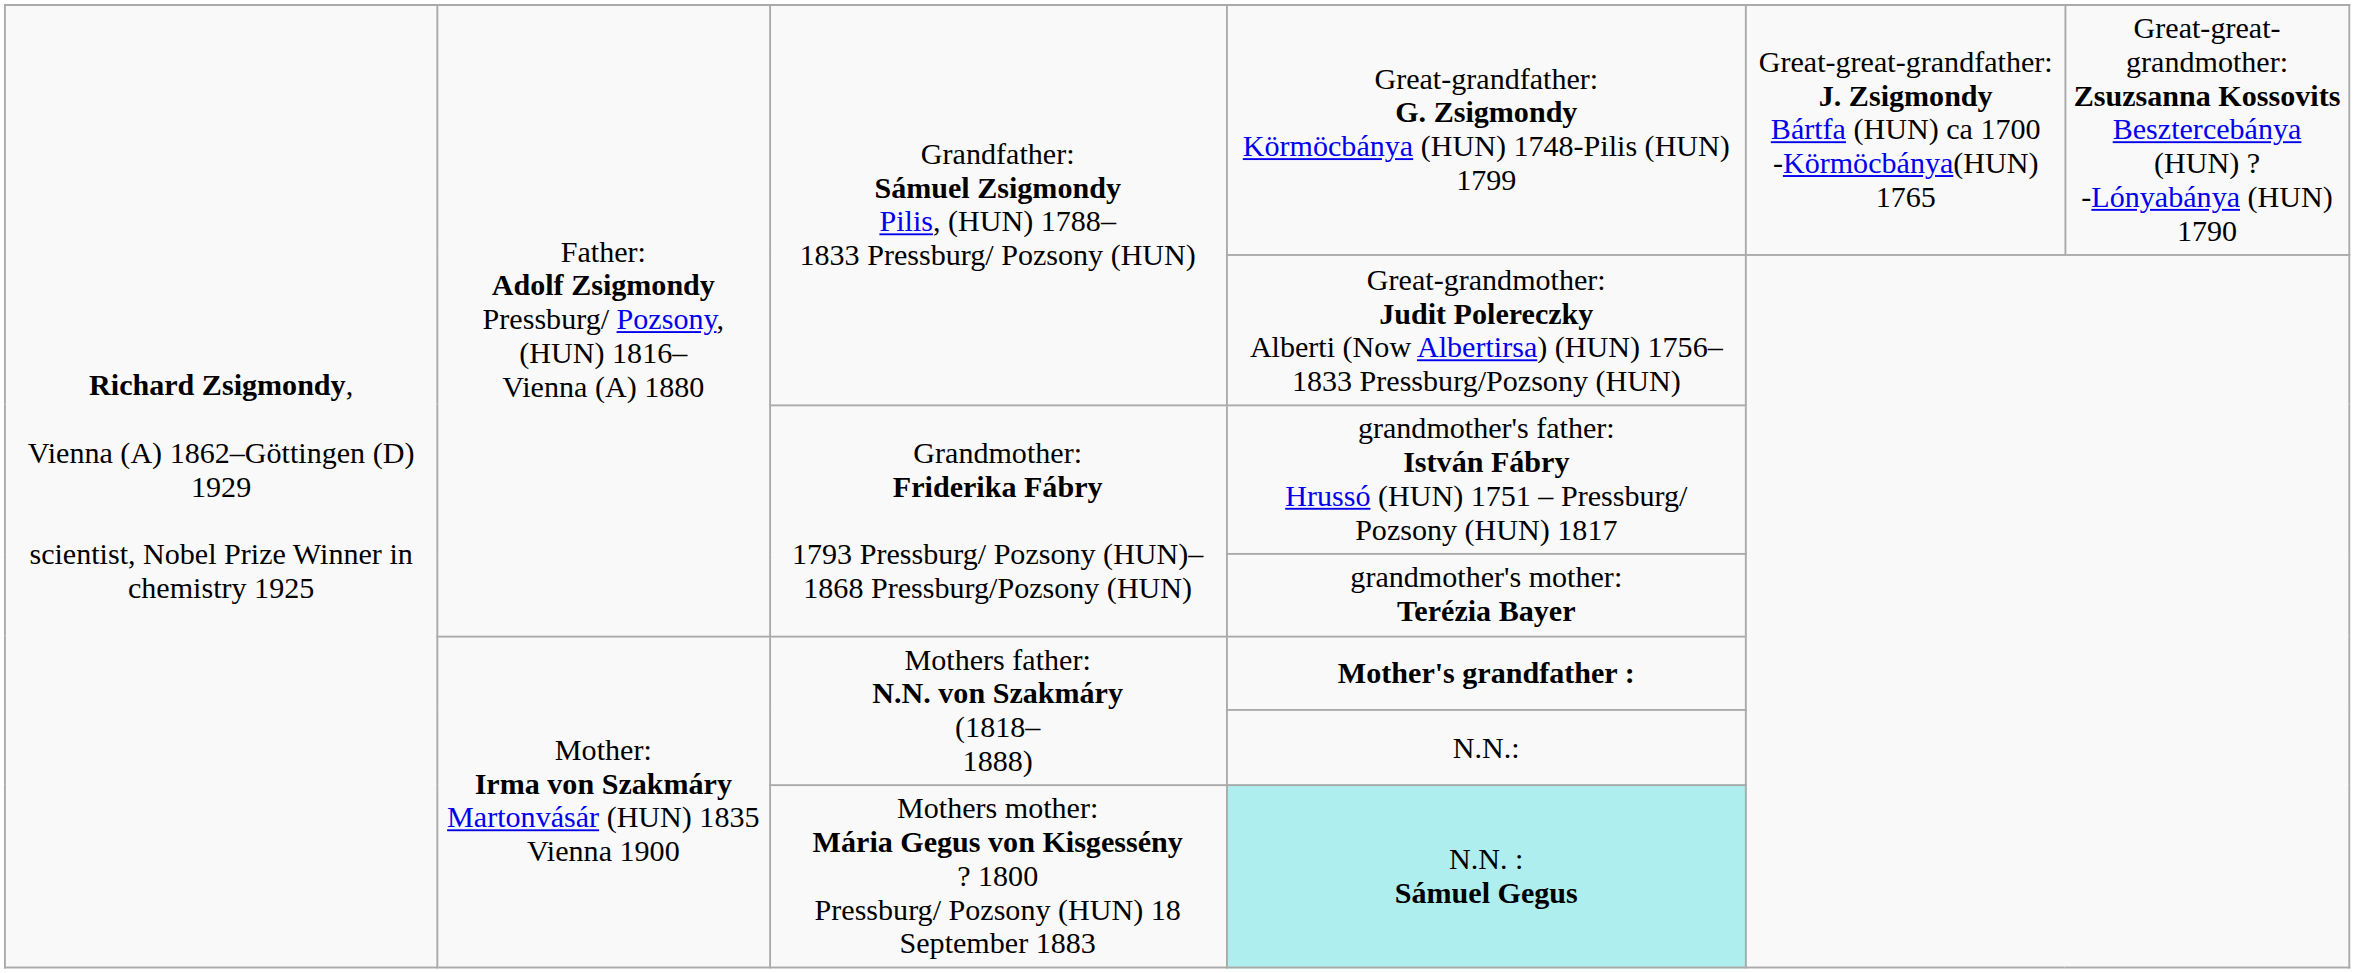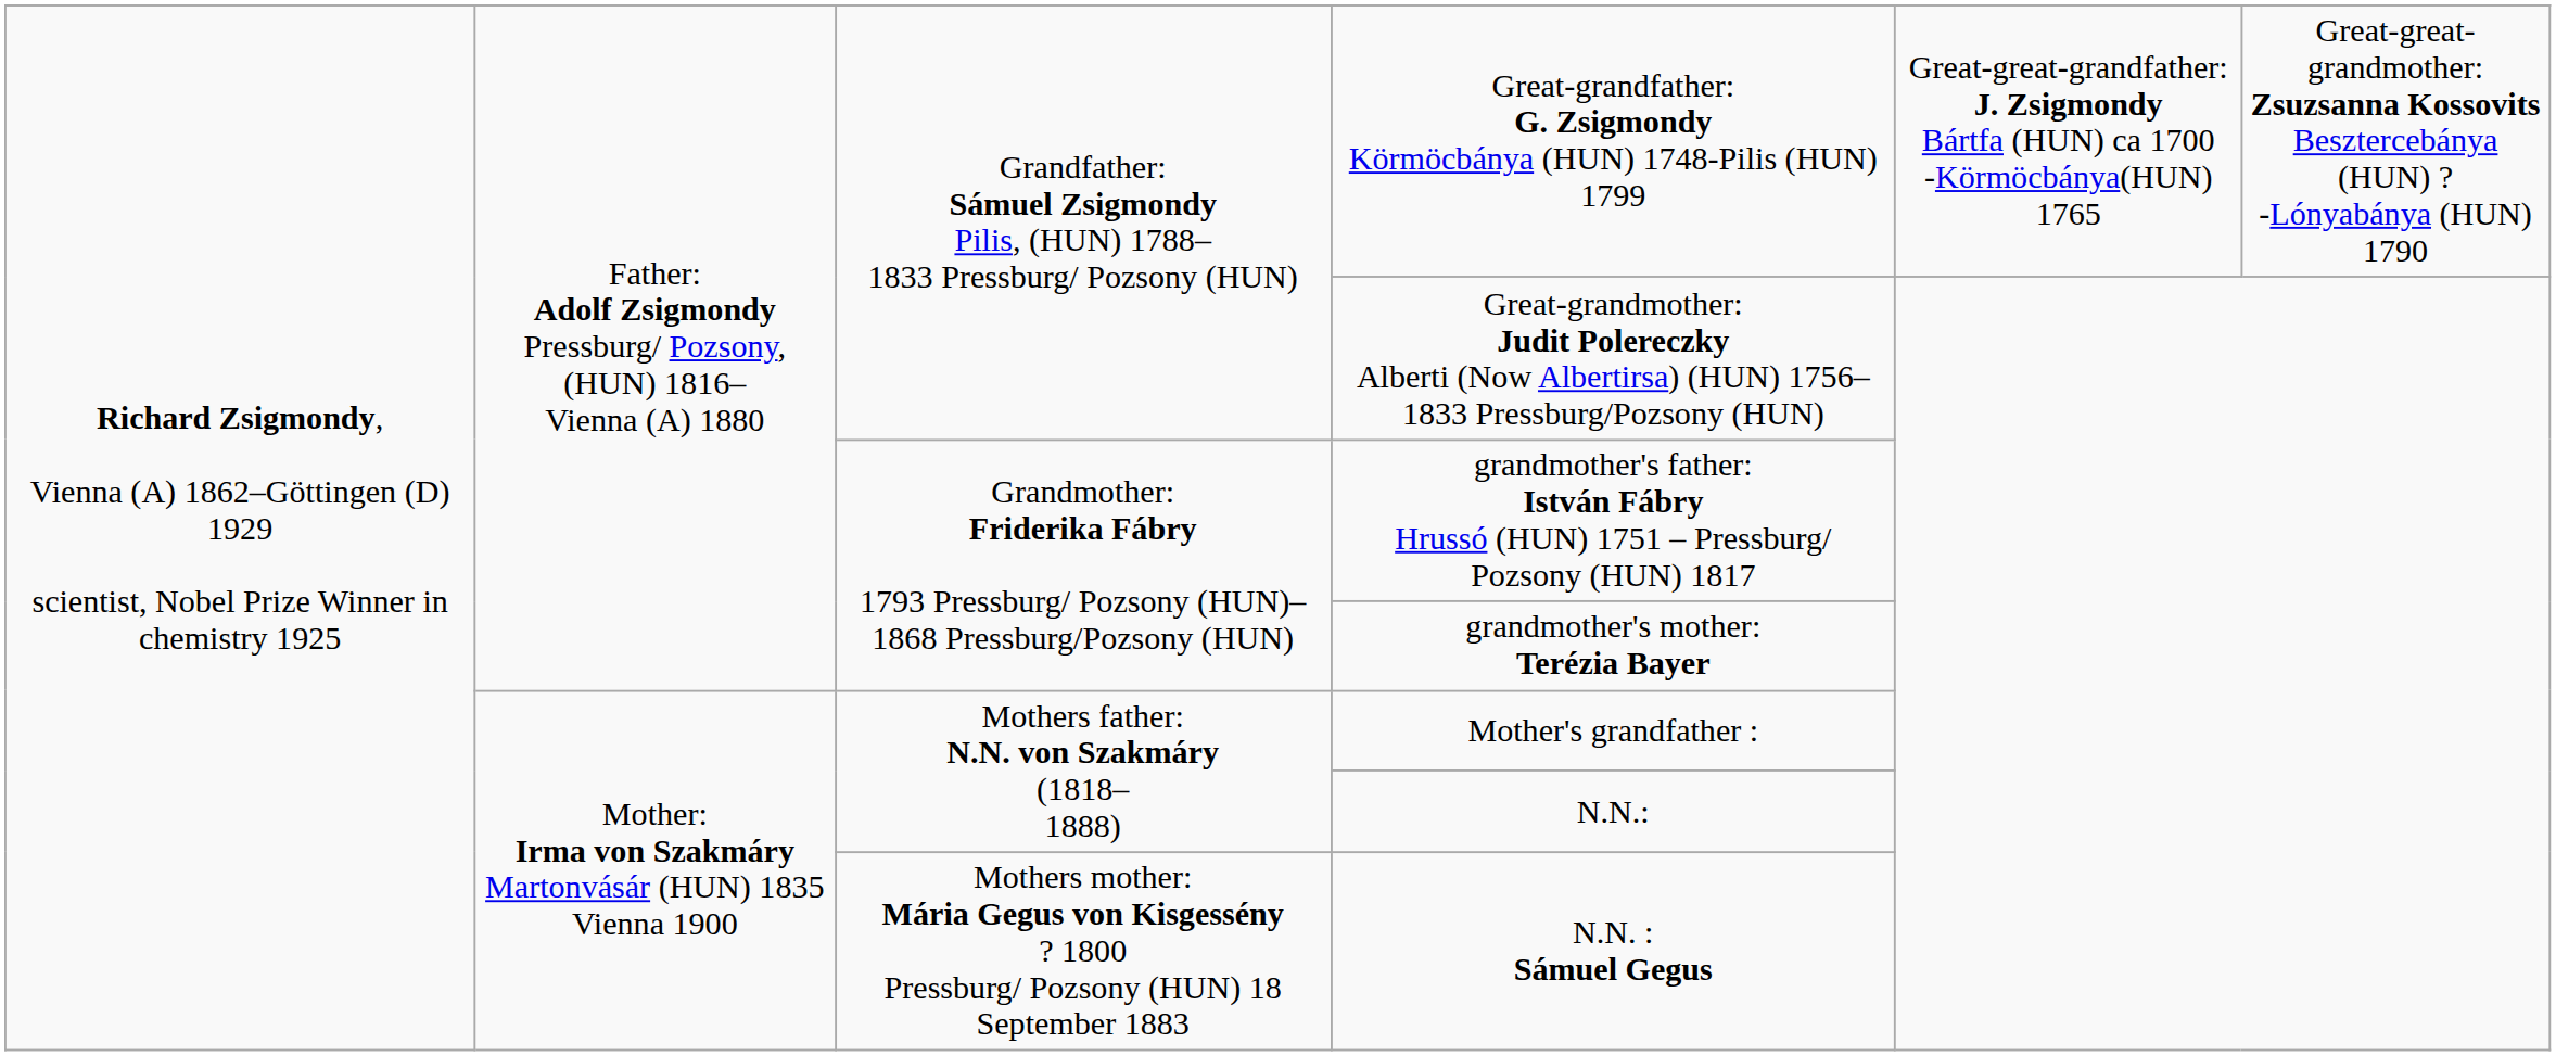Mother's grandfather : | column 4: bold -> normal
N.N. : Sámuel Gegus | column 4: paleturquoise background -> no background
